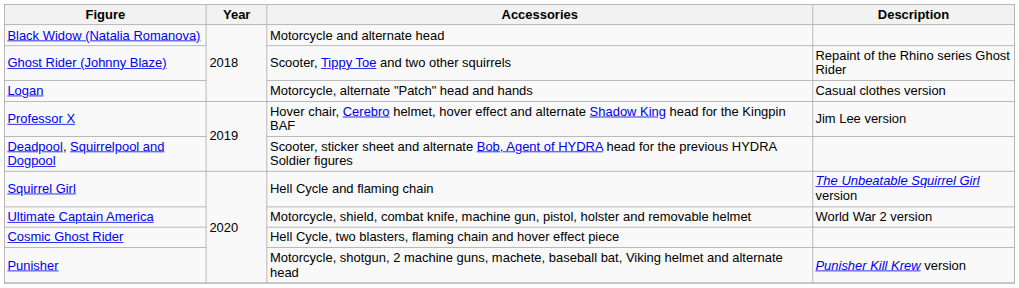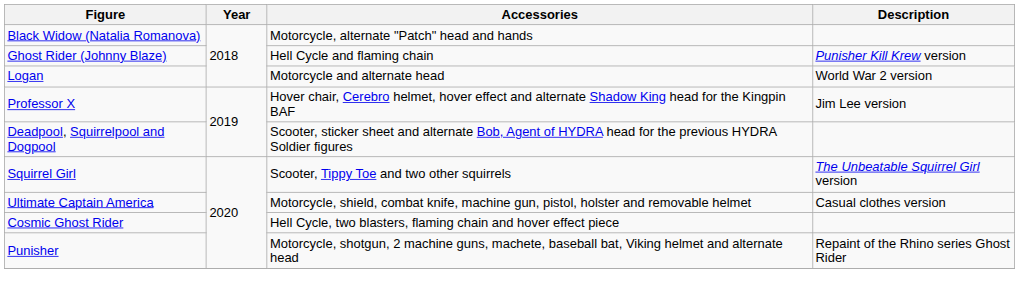Black Widow (Natalia Romanova) | Accessories: Motorcycle and alternate head -> Motorcycle, alternate "Patch" head and hands
Ghost Rider (Johnny Blaze) | Accessories: Scooter, Tippy Toe and two other squirrels -> Hell Cycle and flaming chain
Ghost Rider (Johnny Blaze) | Description: Repaint of the Rhino series Ghost Rider -> Punisher Kill Krew version
Logan | Accessories: Motorcycle, alternate "Patch" head and hands -> Motorcycle and alternate head
Logan | Description: Casual clothes version -> World War 2 version
Squirrel Girl | Accessories: Hell Cycle and flaming chain -> Scooter, Tippy Toe and two other squirrels
Ultimate Captain America | Description: World War 2 version -> Casual clothes version
Punisher | Description: Punisher Kill Krew version -> Repaint of the Rhino series Ghost Rider
